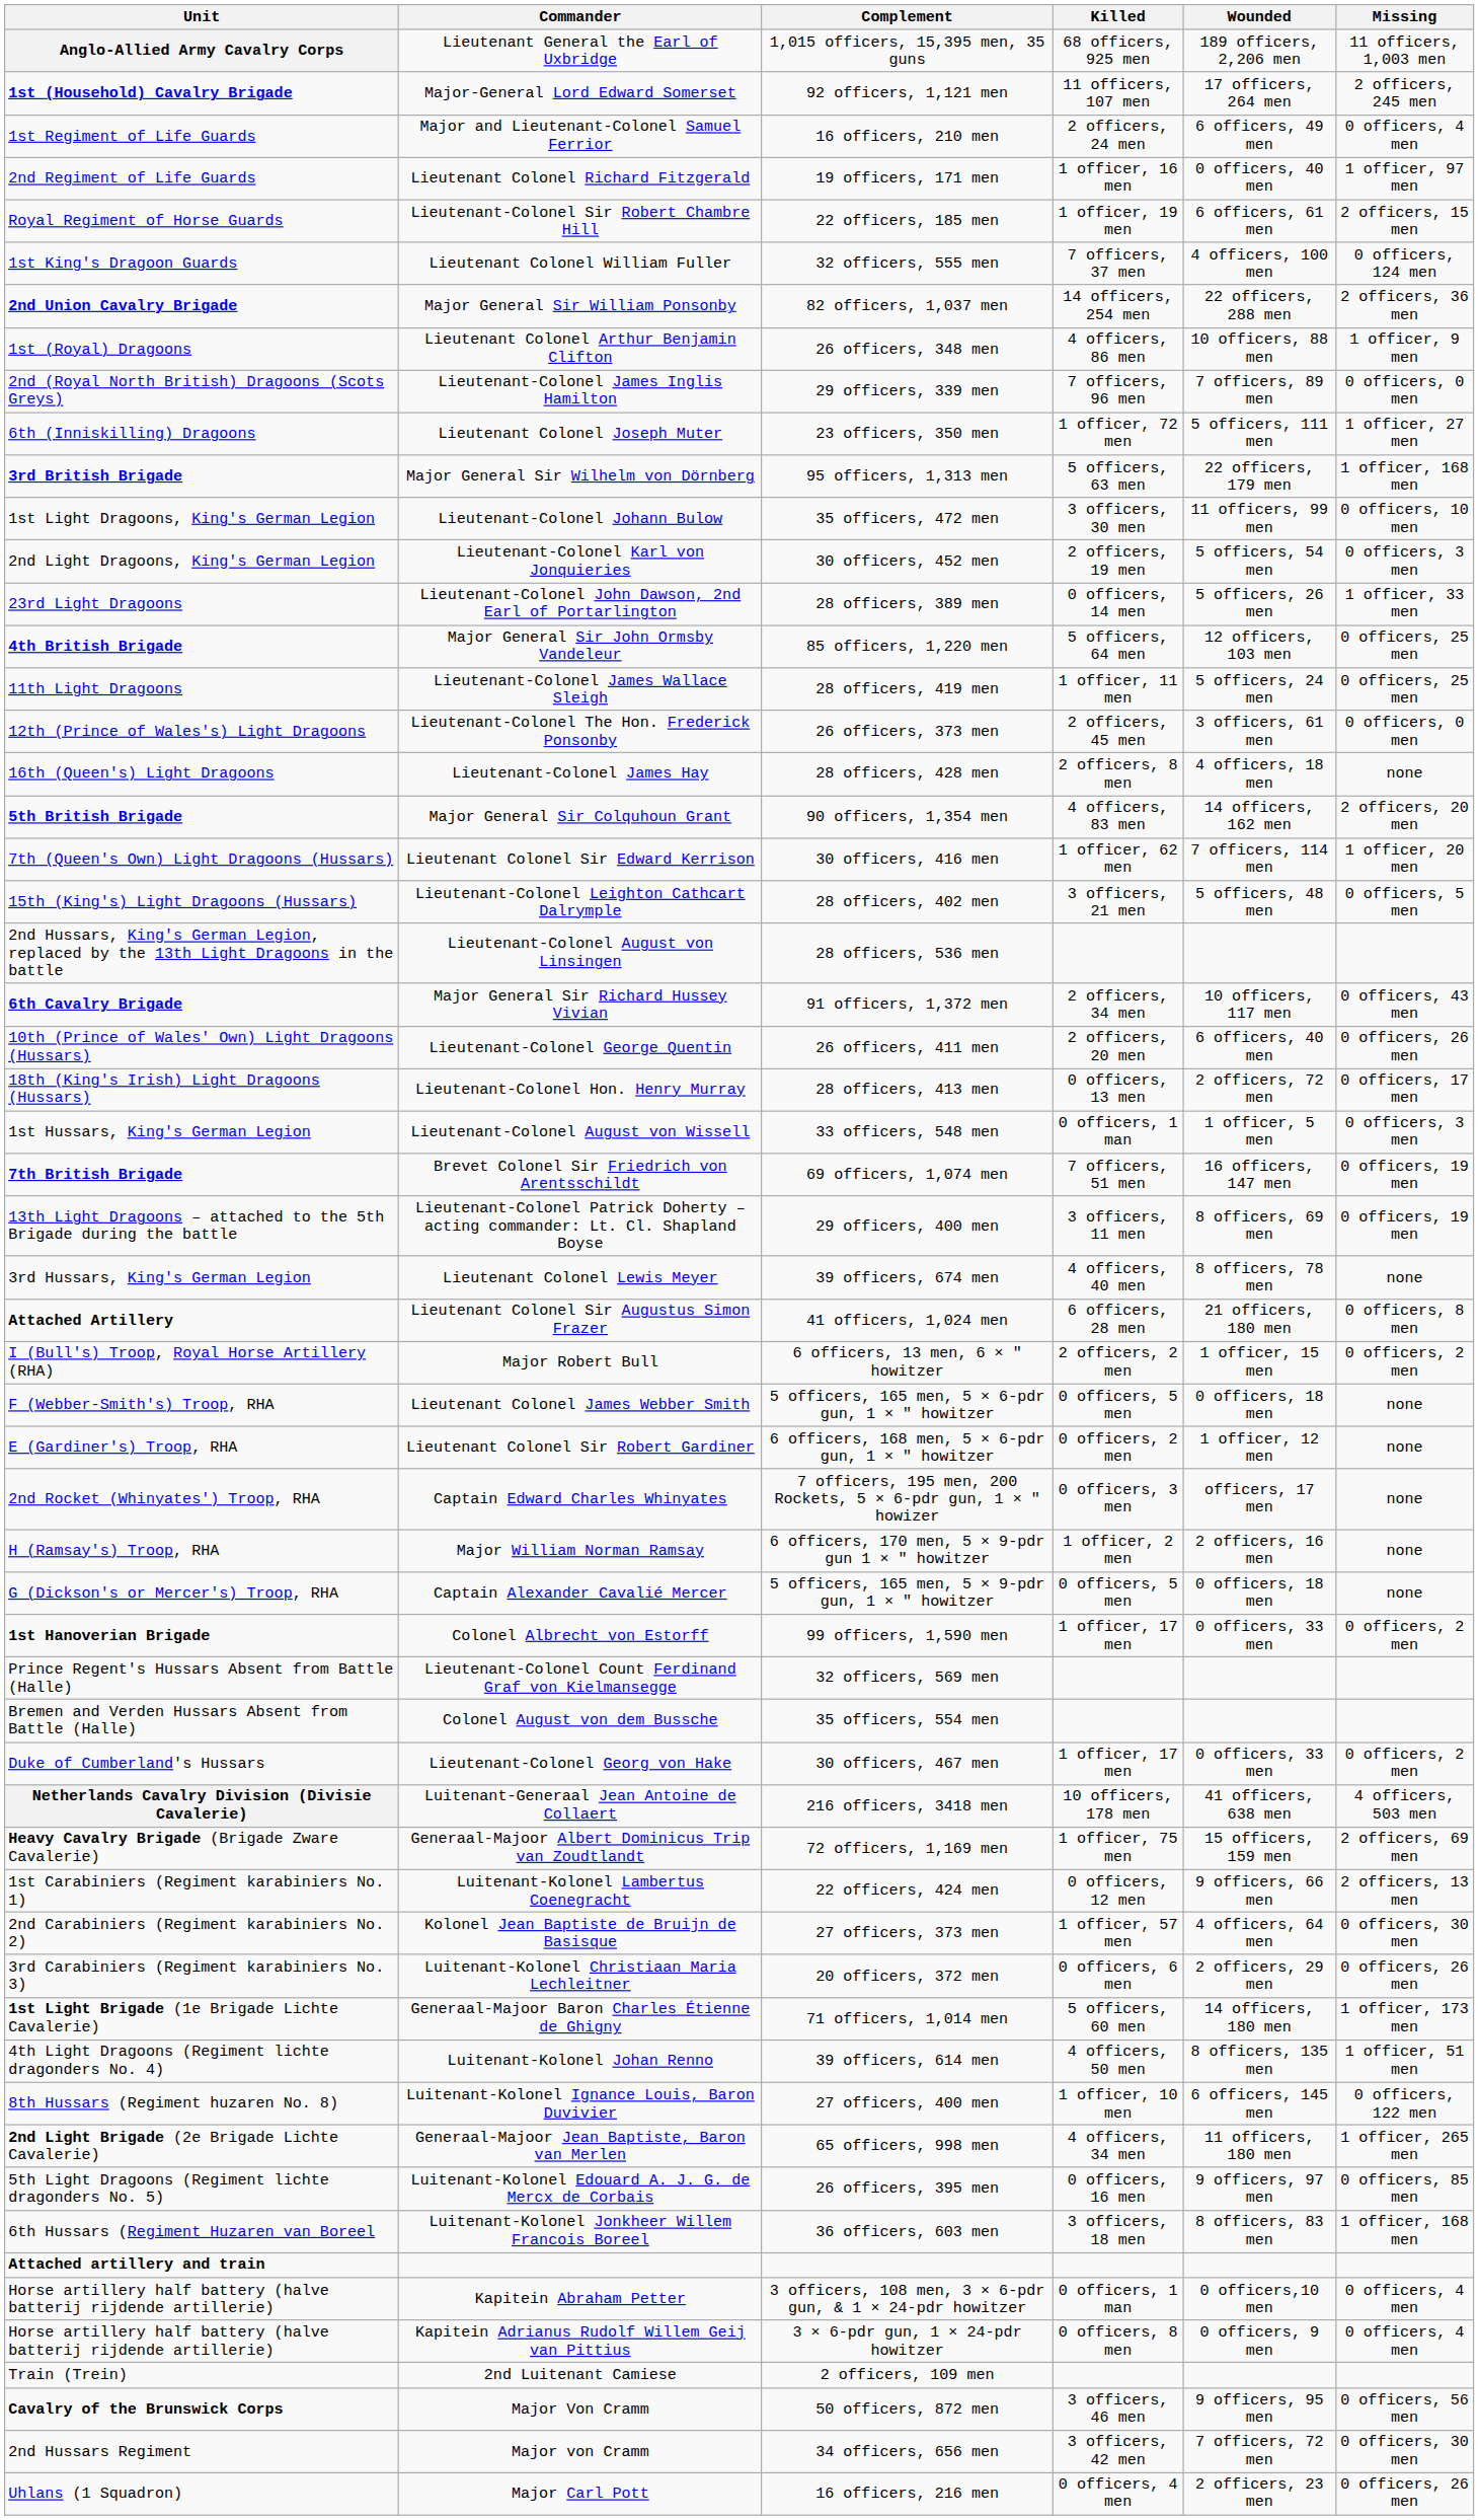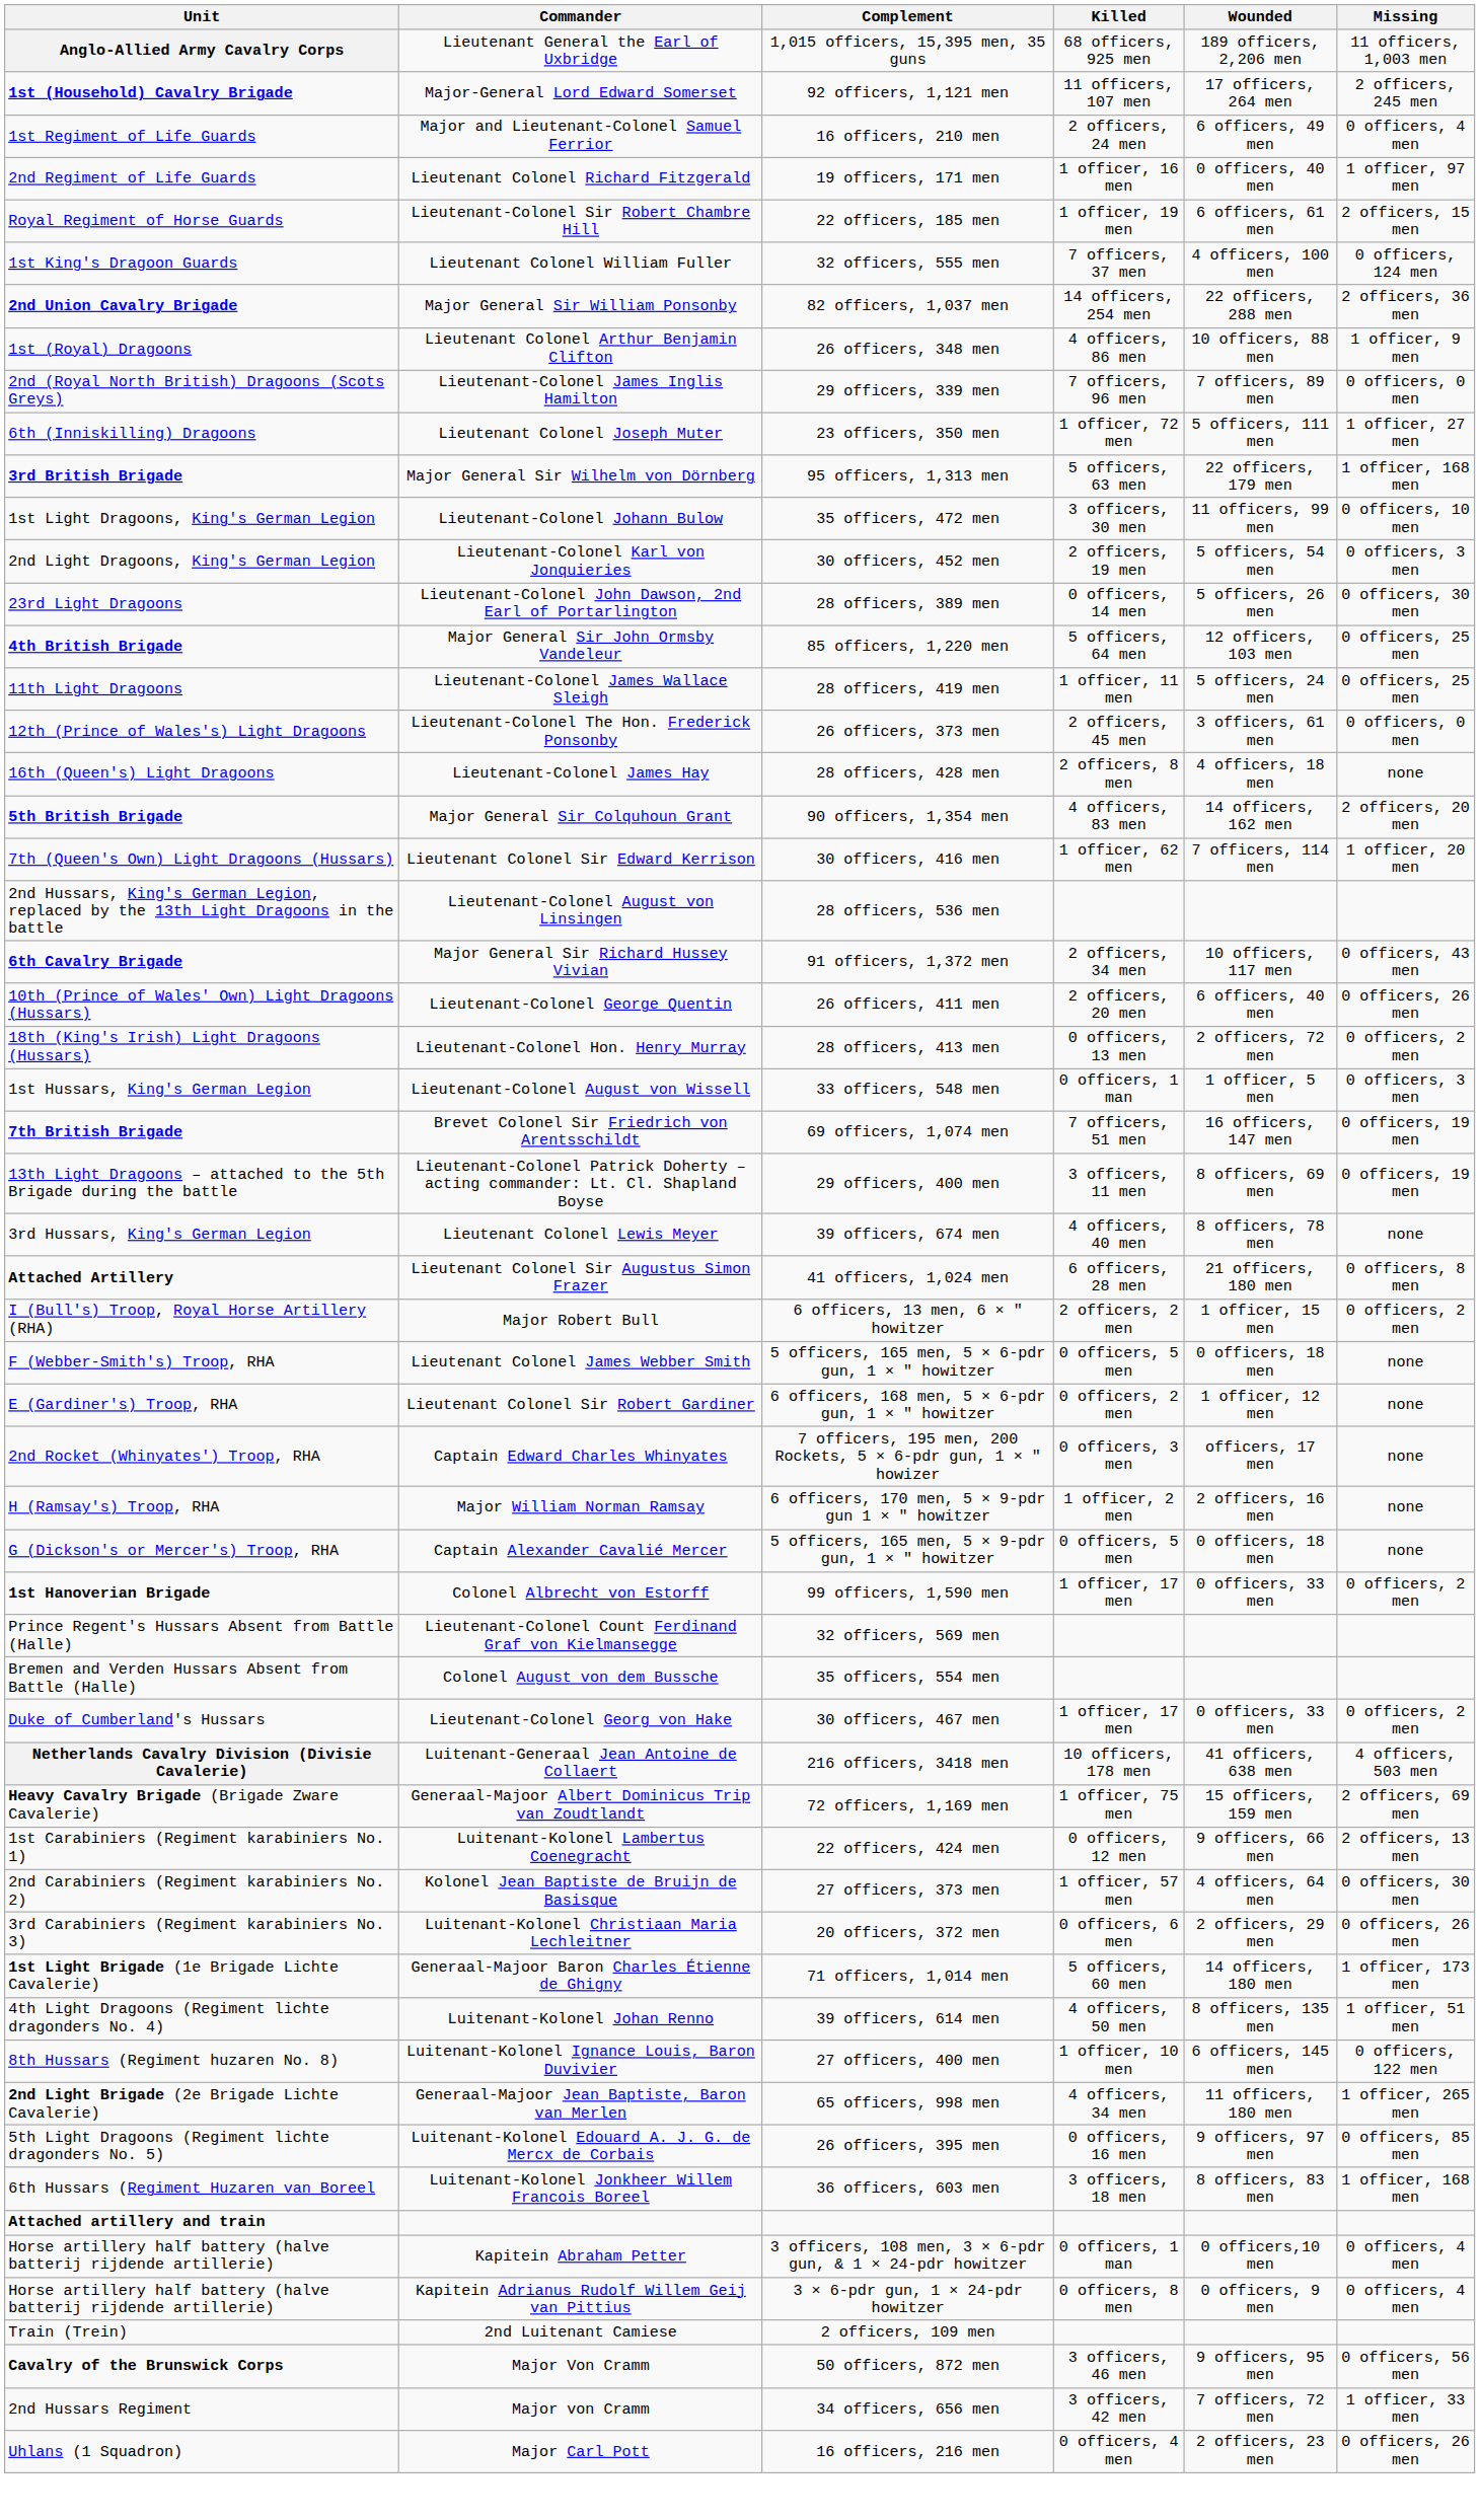Lieutenant-Colonel John Dawson, 2nd Earl of Portarlington | Missing: 1 officer, 33 men -> 0 officers, 30 men
- row: 15th (King's) Light Dragoons (Hussars) | Lieutenant-Colonel Leighton Cathcart Dalrymple | 28 officers, 402 men | 3 officers, 21 men | 5 officers, 48 men | 0 officers, 5 men
Lieutenant-Colonel Hon. Henry Murray | Missing: 0 officers, 17 men -> 0 officers, 2 men
Major von Cramm | Missing: 0 officers, 30 men -> 1 officer, 33 men
